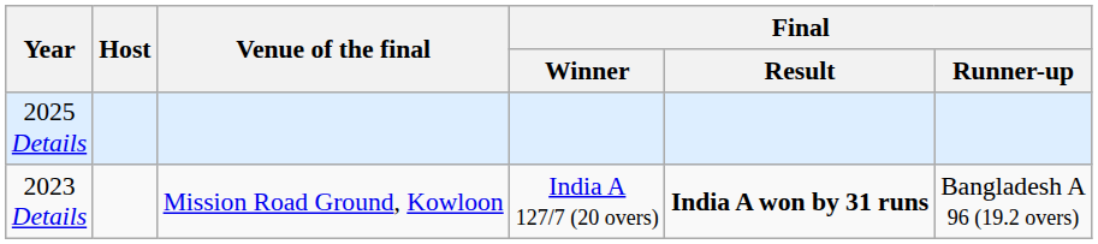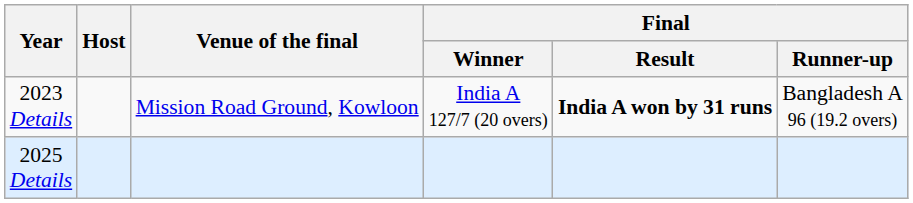rows swapped: 2023 Details <-> 2025 Details
